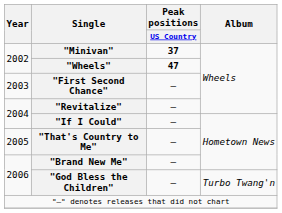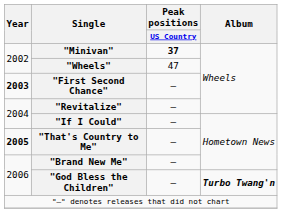"Wheels" | Peak positions / US Country: bold -> normal
"First Second Chance" | Year: normal -> bold
"That's Country to Me" | Year: normal -> bold
"God Bless the Children" | Album: normal -> bold
